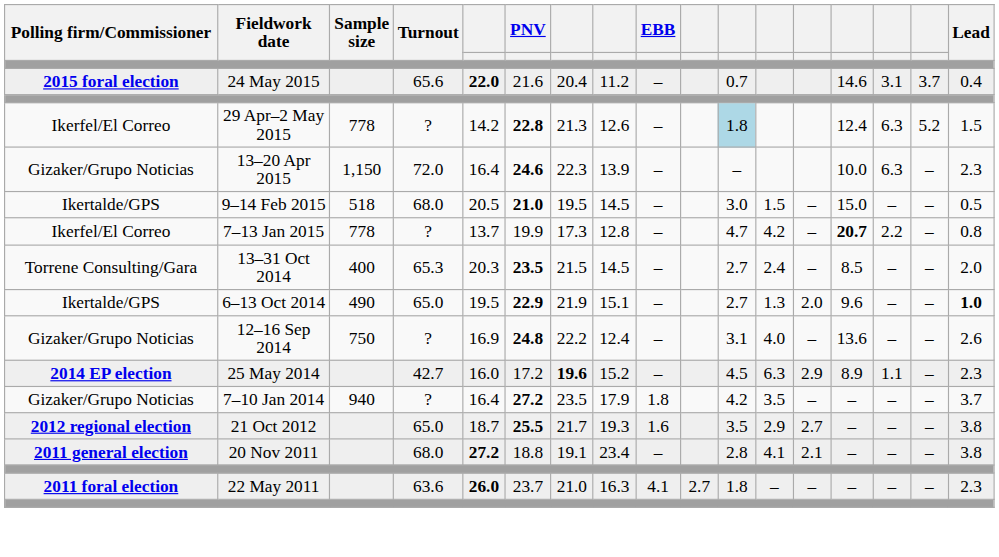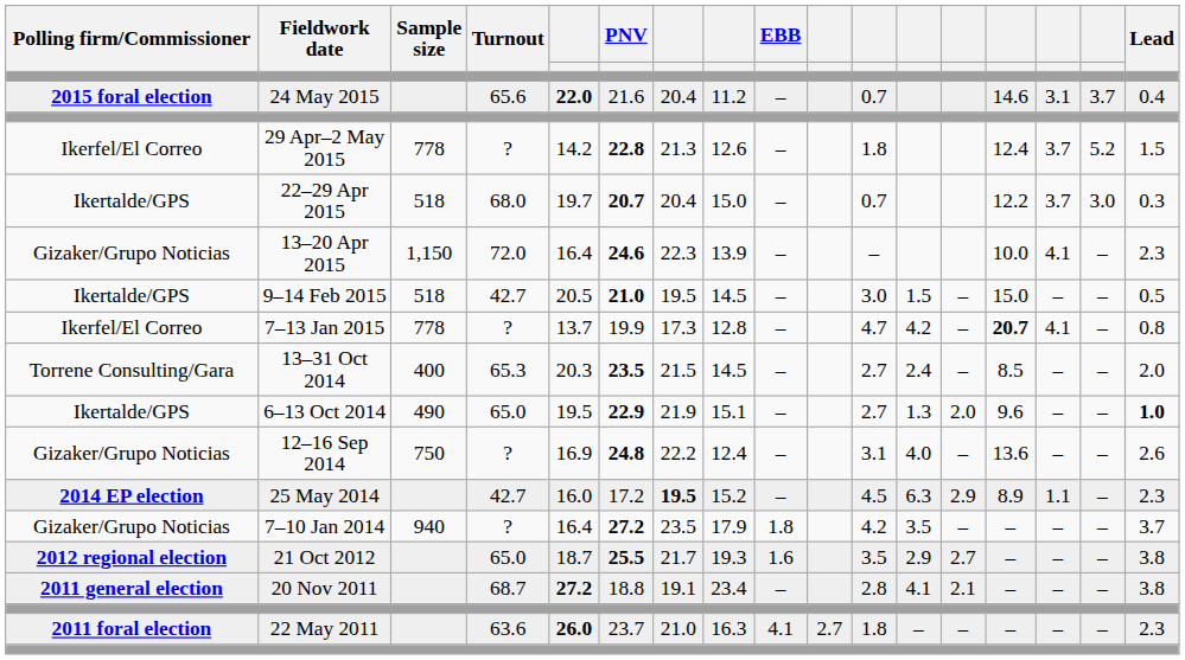29 Apr–2 May 2015 | column 11: lightblue background -> no background
29 Apr–2 May 2015 | column 15: 6.3 -> 3.7
+ row: Ikertalde/GPS | 22–29 Apr 2015 | 518 | 68.0 | 19.7 | 20.7 | 20.4 | 15.0 | – | 0.7 | 12.2 | 3.7 | 3.0 | 0.3
13–20 Apr 2015 | column 15: 6.3 -> 4.1
9–14 Feb 2015 | Turnout: 68.0 -> 42.7
7–13 Jan 2015 | column 15: 2.2 -> 4.1
25 May 2014 | column 7: 19.6 -> 19.5
20 Nov 2011 | Turnout: 68.0 -> 68.7
